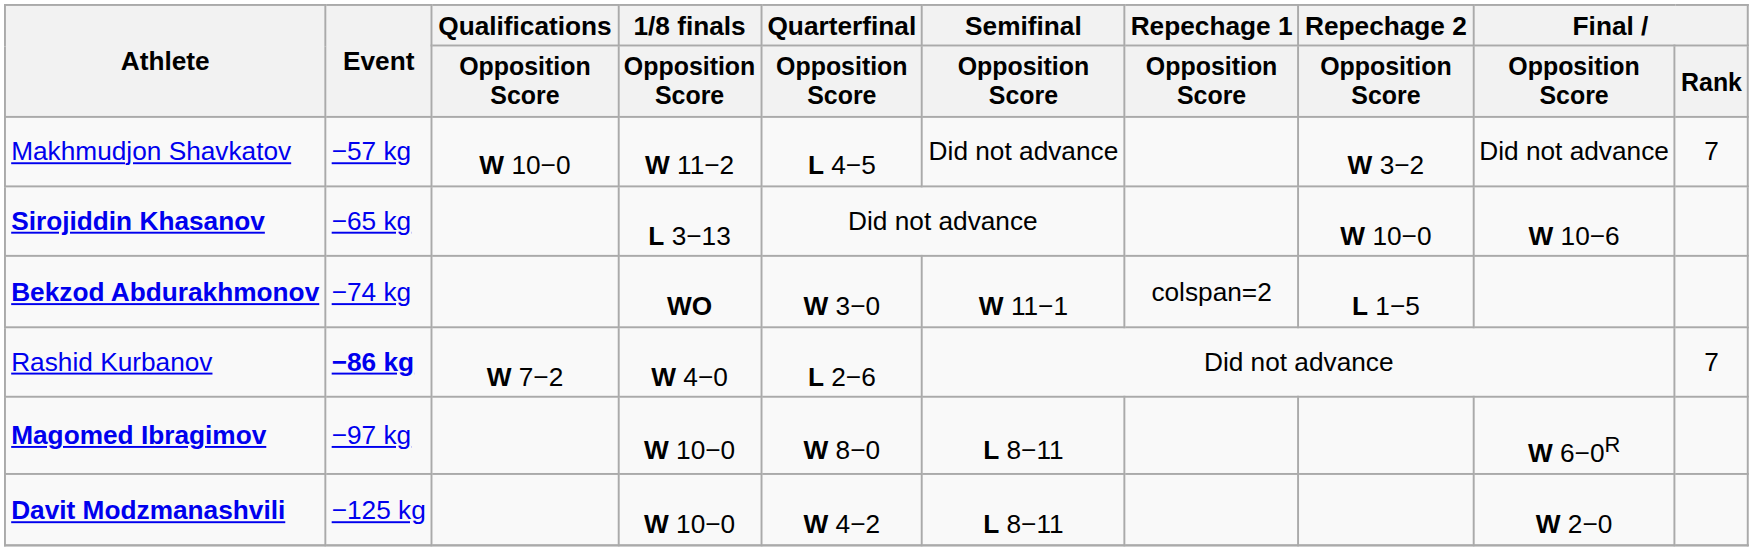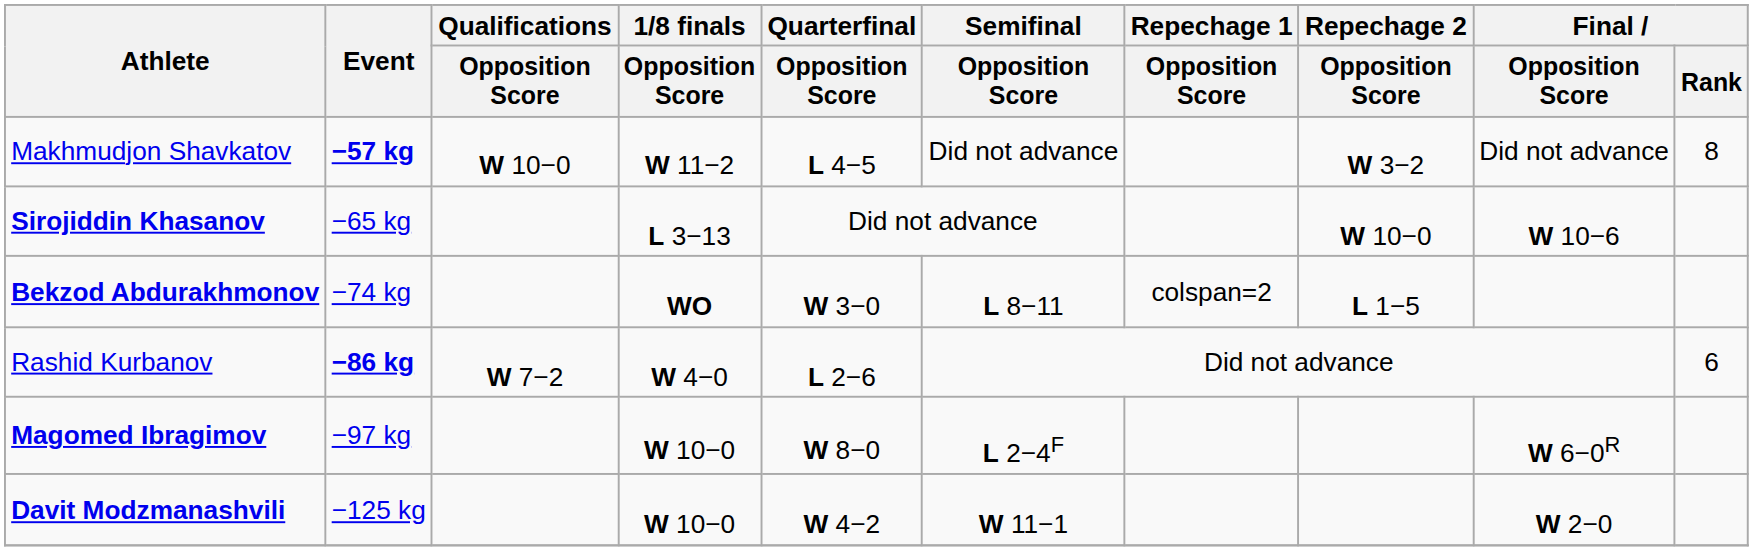Makhmudjon Shavkatov | Event: normal -> bold
Makhmudjon Shavkatov | Final / Rank: 7 -> 8
Bekzod Abdurakhmonov | Semifinal / Opposition Score: W 11−1 -> L 8−11
Rashid Kurbanov | Final / Rank: 7 -> 6
Magomed Ibragimov | Semifinal / Opposition Score: L 8−11 -> L 2−4F
Davit Modzmanashvili | Semifinal / Opposition Score: L 8−11 -> W 11−1
